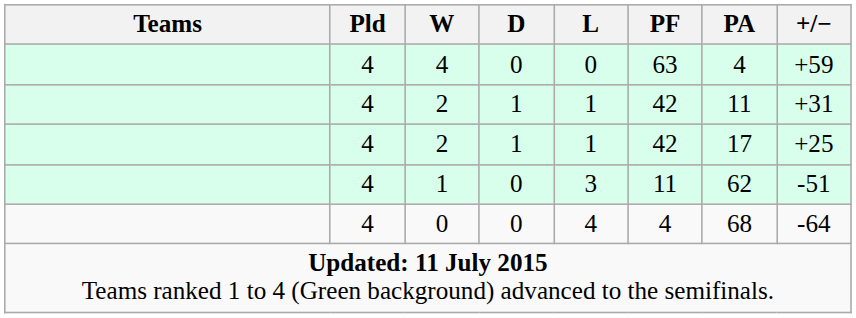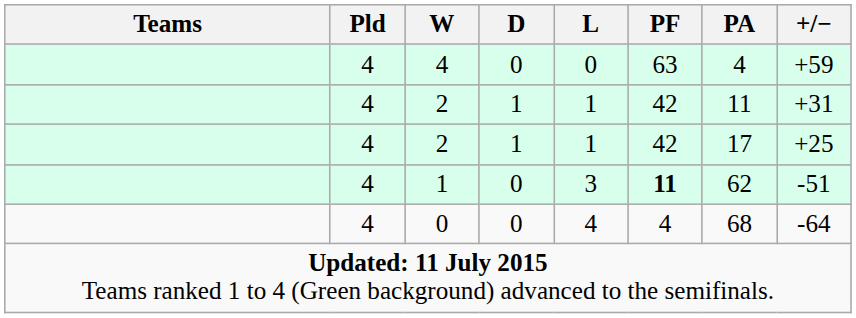row 5 | PF: normal -> bold
